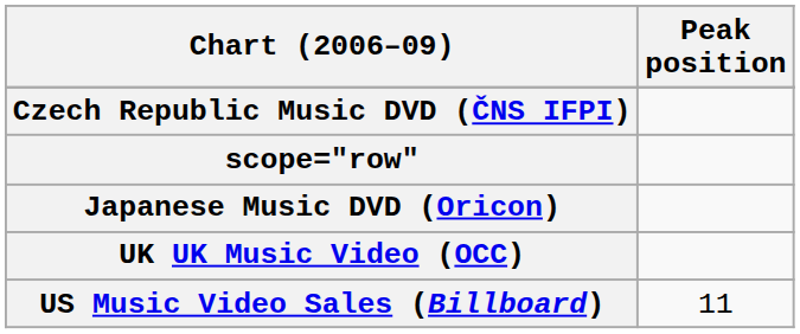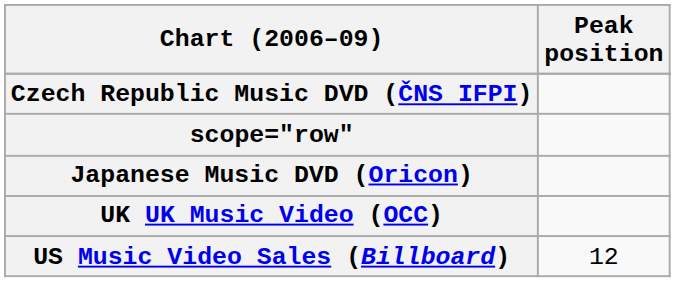US Music Video Sales (Billboard) | Peak position: 11 -> 12
